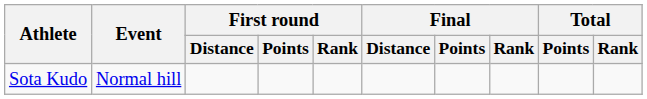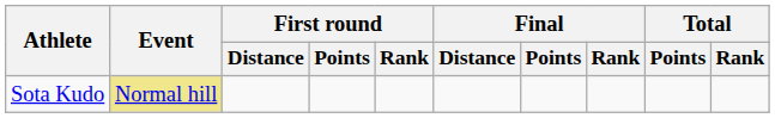Sota Kudo | Event: no background -> khaki background
